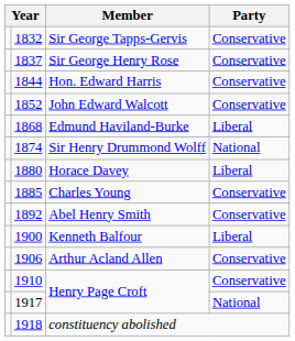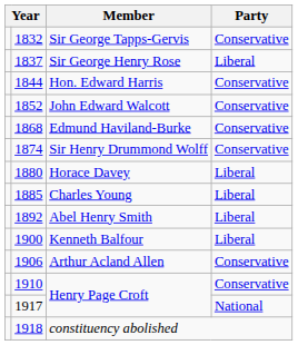Sir George Henry Rose | Party: Conservative -> Liberal
Edmund Haviland-Burke | Party: Liberal -> Conservative
Sir Henry Drummond Wolff | Party: National -> Conservative
Charles Young | Party: Conservative -> Liberal
Abel Henry Smith | Party: Conservative -> Liberal
